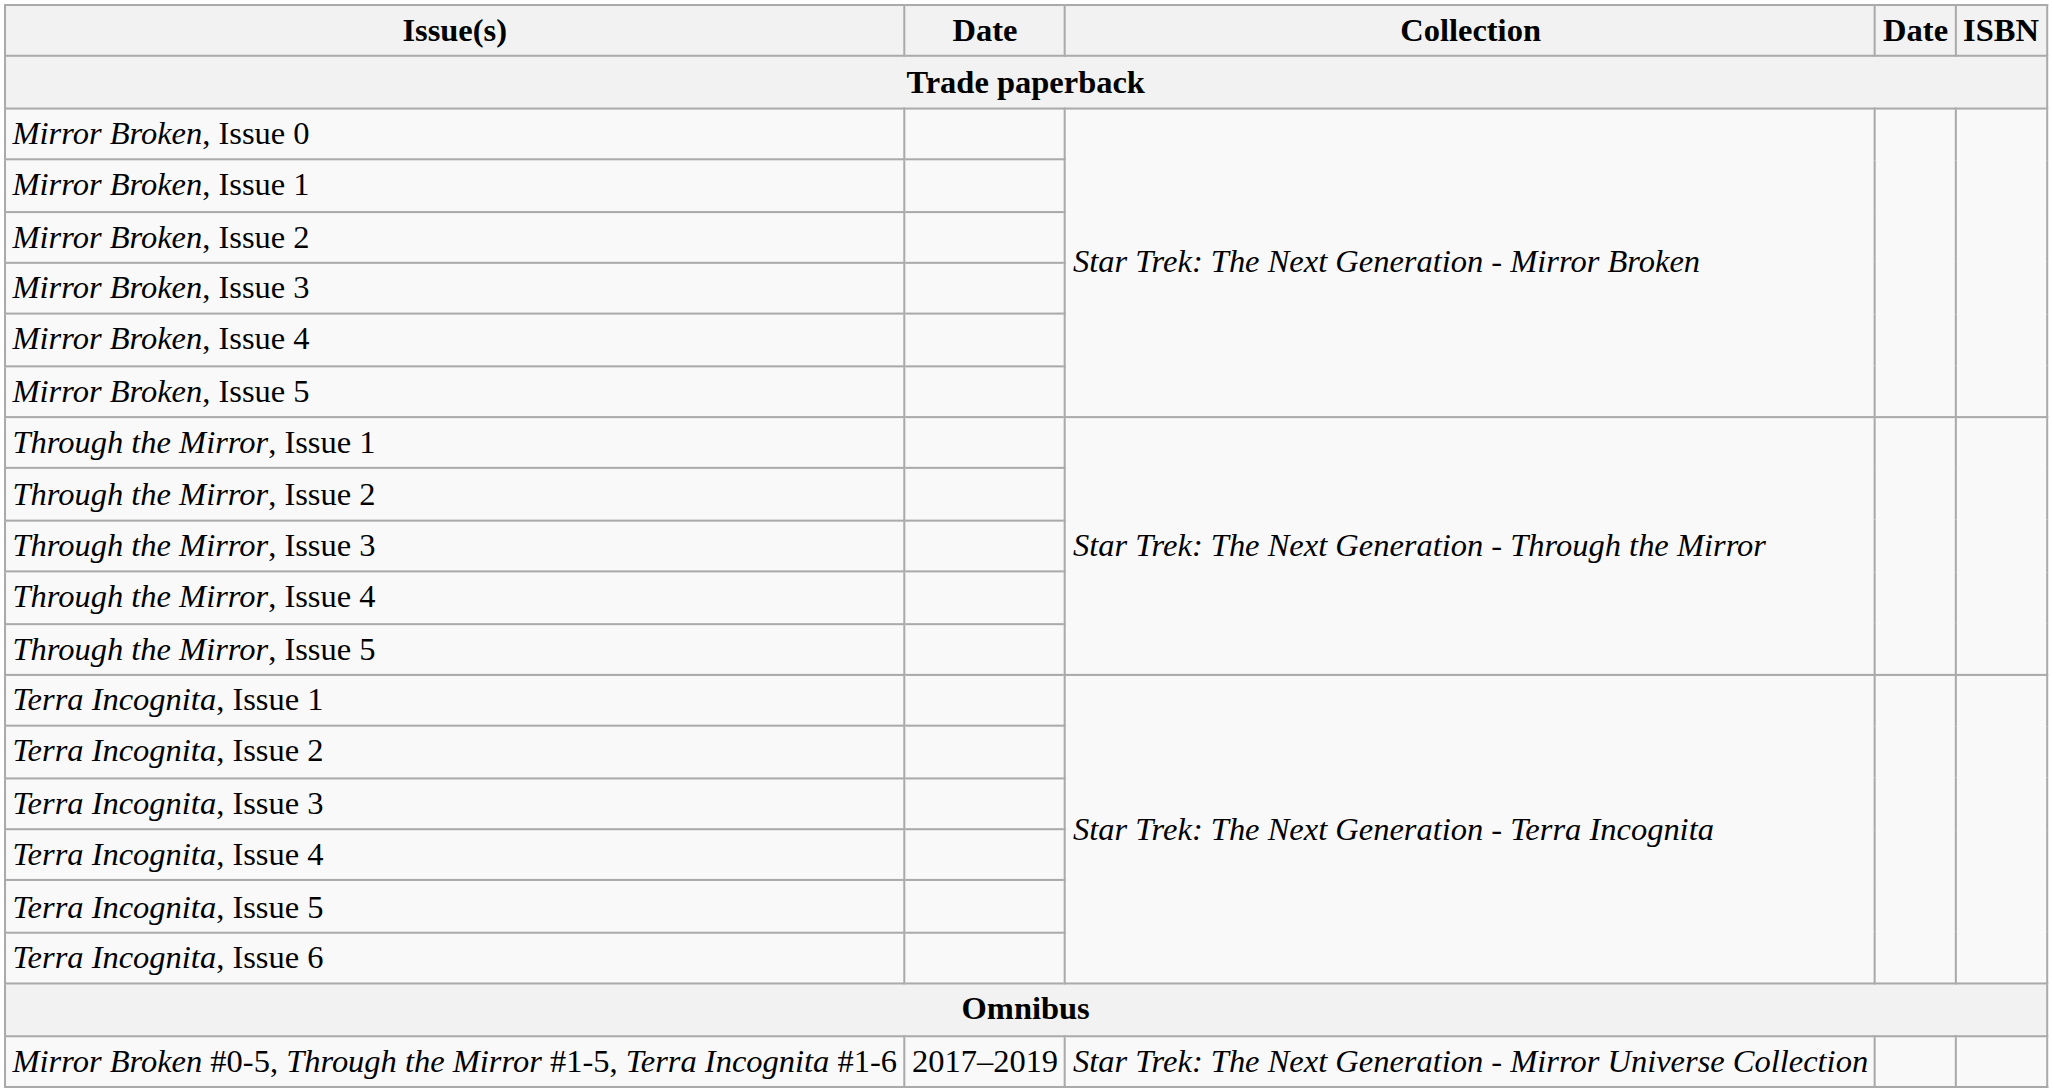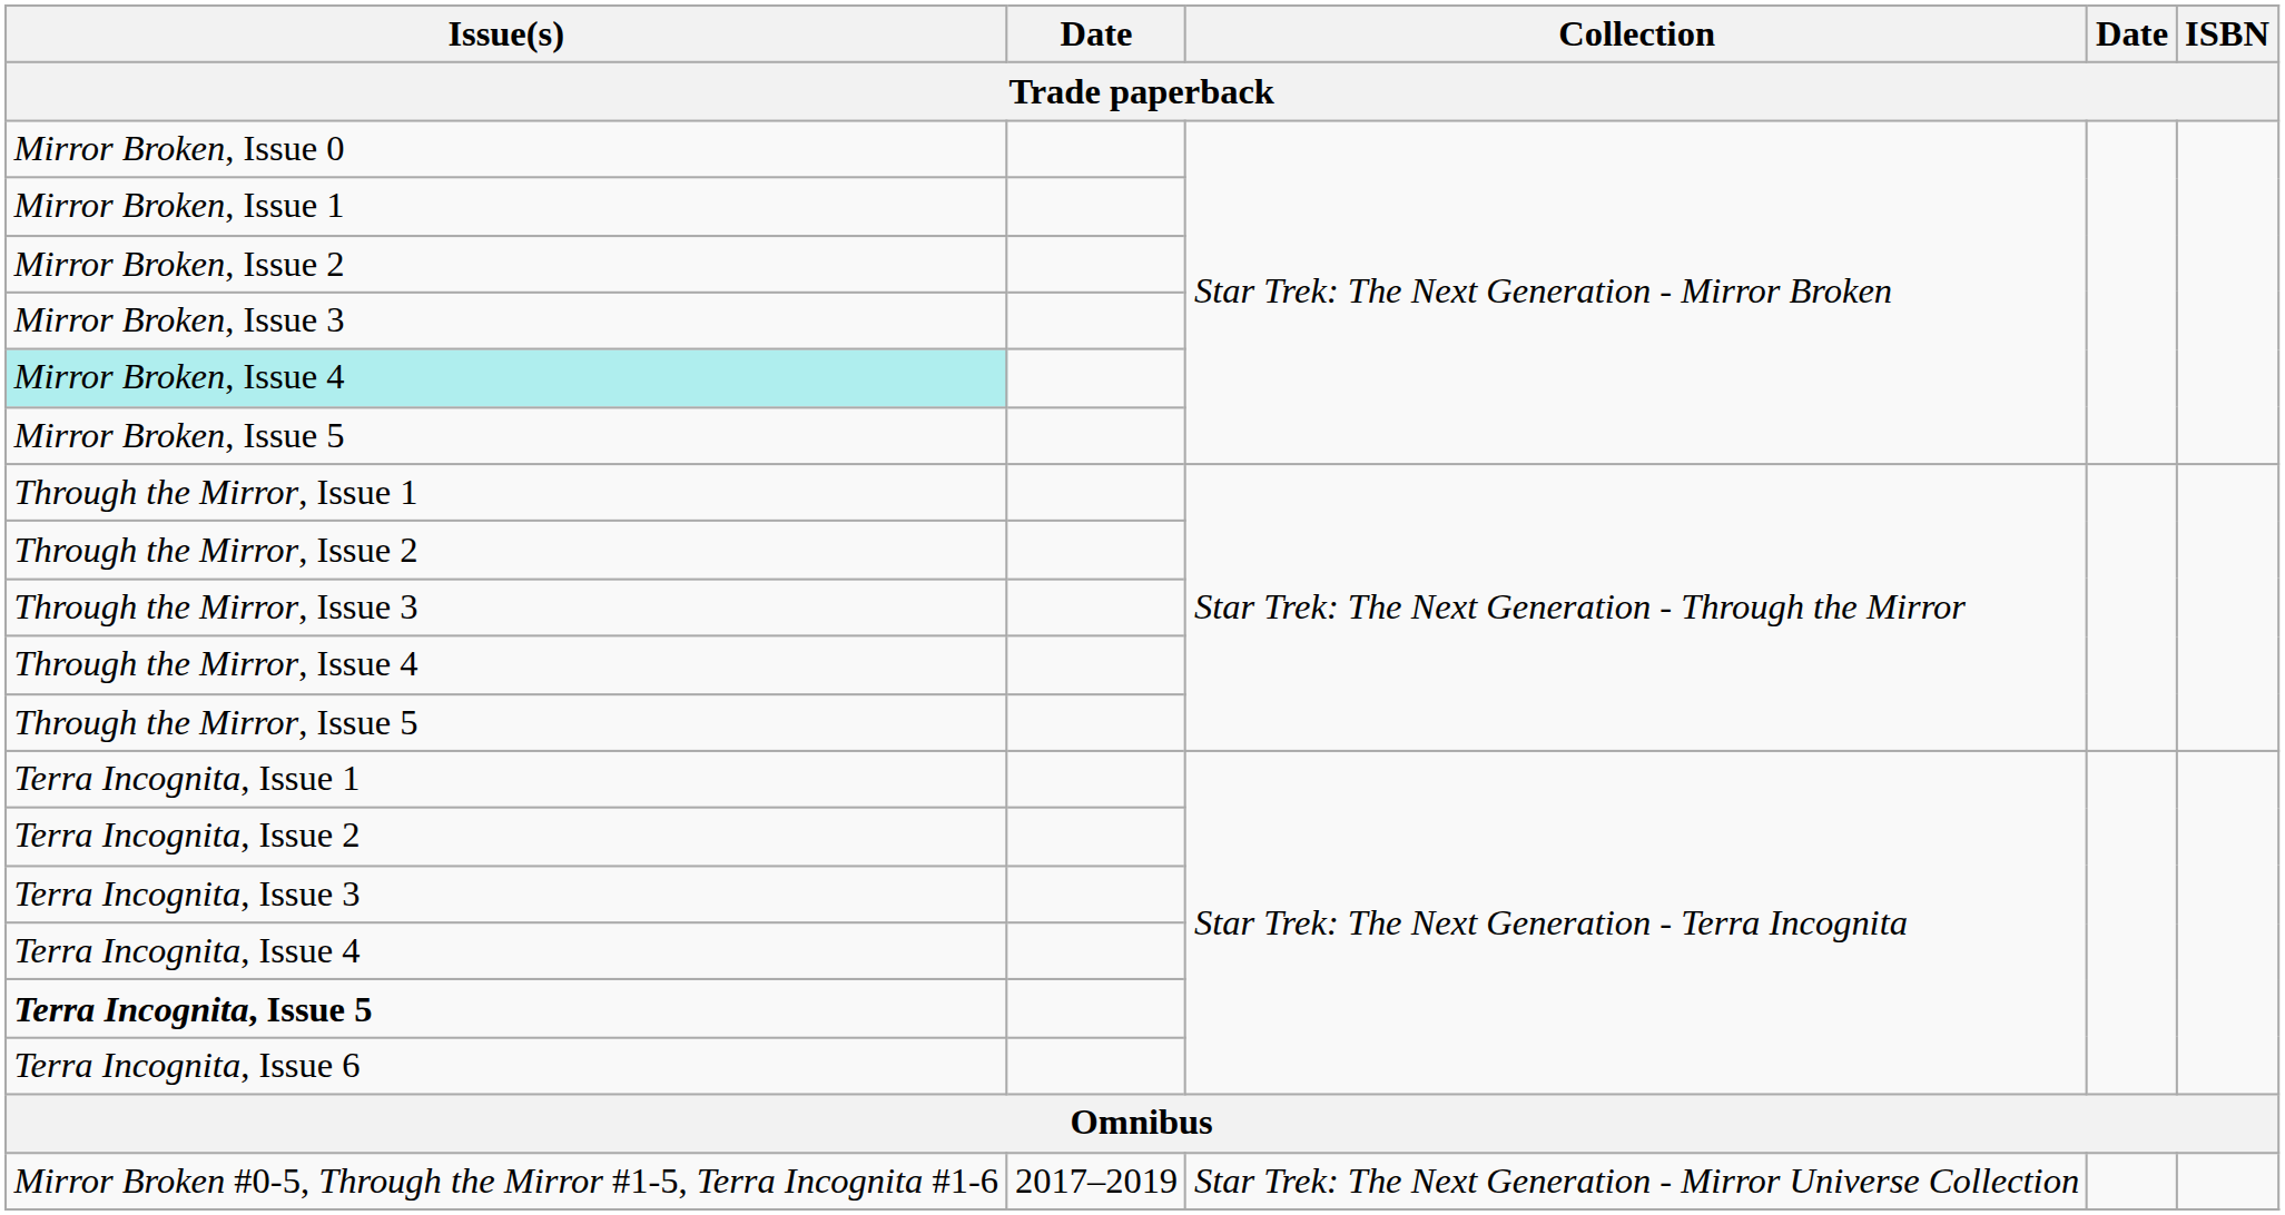Mirror Broken, Issue 4 | Issue(s): no background -> paleturquoise background
Terra Incognita, Issue 5 | Issue(s): normal -> bold
